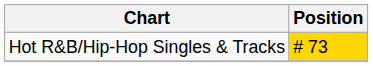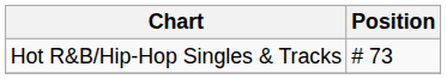Hot R&B/Hip-Hop Singles & Tracks | Position: gold background -> no background
